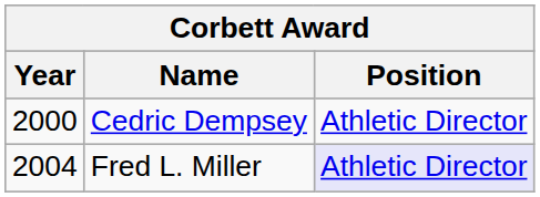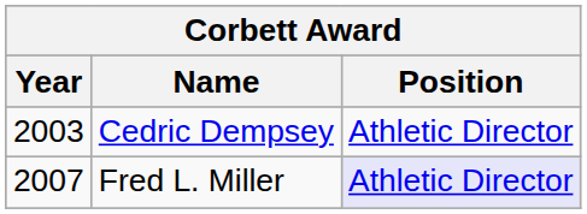Cedric Dempsey | Year: 2000 -> 2003
Fred L. Miller | Year: 2004 -> 2007
